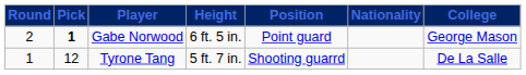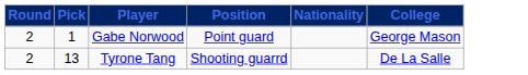- column: Height | 6 ft. 5 in. | 5 ft. 7 in.
Gabe Norwood | Pick: bold -> normal
Tyrone Tang | Round: 1 -> 2
Tyrone Tang | Pick: 12 -> 13
